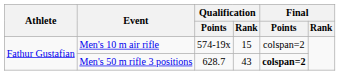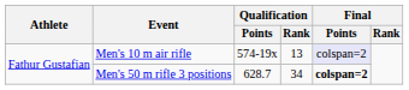Men's 10 m air rifle | Qualification / Rank: 15 -> 13
Men's 10 m air rifle | Final / Points: no background -> lavender background
Men's 50 m rifle 3 positions | Qualification / Rank: 43 -> 34
